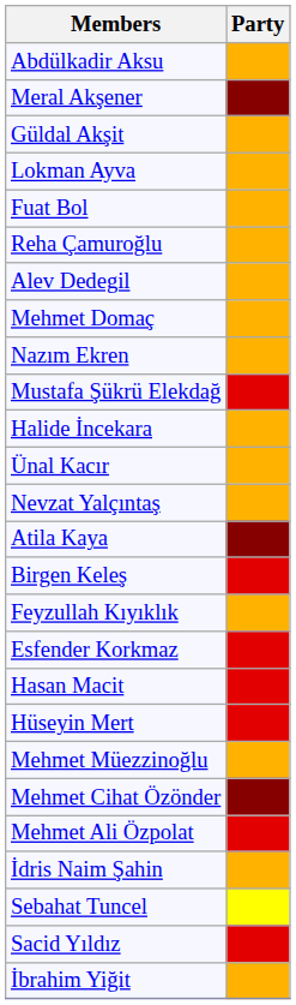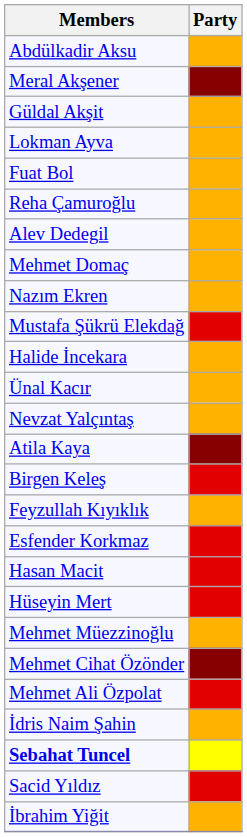Sebahat Tuncel | Members: normal -> bold
